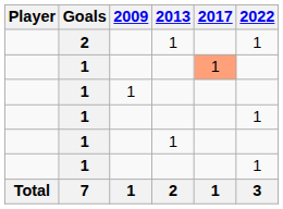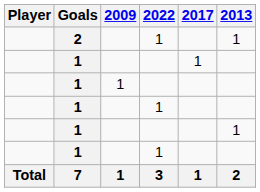columns swapped: 2013 <-> 2022
row 3 | 2017: lightsalmon background -> no background
